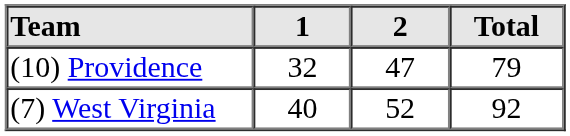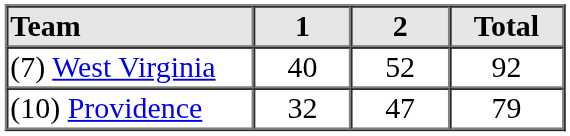rows swapped: (10) Providence <-> (7) West Virginia
